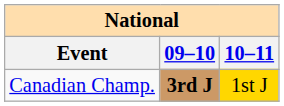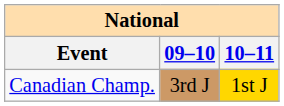Canadian Champ. | 09–10: bold -> normal
